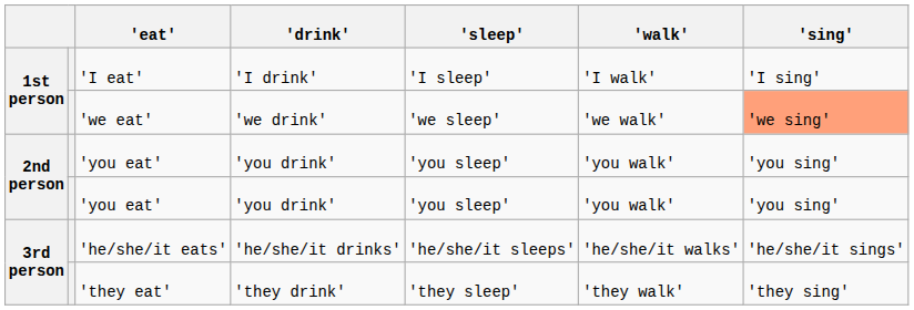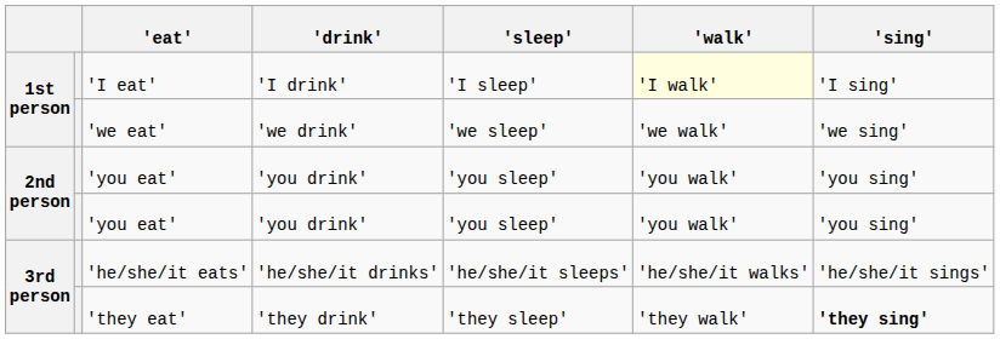'I eat' | 'walk': no background -> lightyellow background
'we eat' | 'sing': lightsalmon background -> no background
'they eat' | 'sing': normal -> bold
